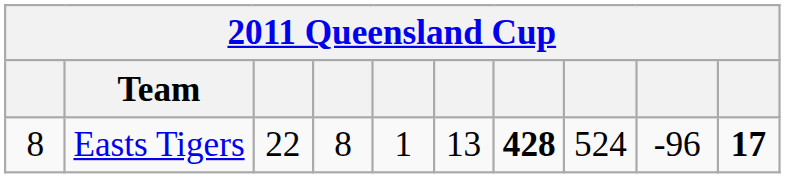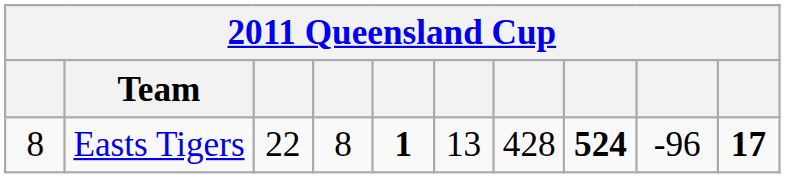Easts Tigers | column 5: normal -> bold
Easts Tigers | column 7: bold -> normal
Easts Tigers | column 8: normal -> bold
